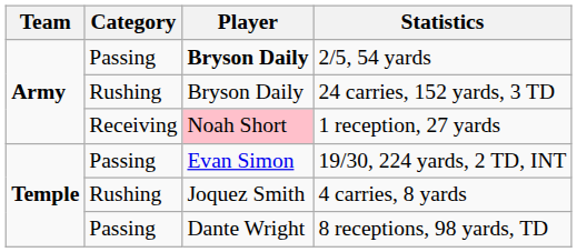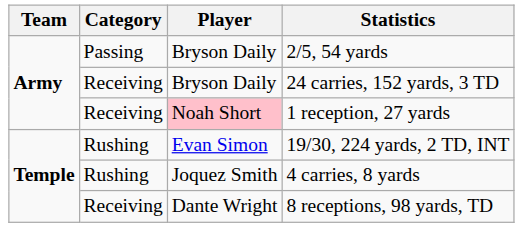2/5, 54 yards | Player: bold -> normal
24 carries, 152 yards, 3 TD | Category: Rushing -> Receiving
19/30, 224 yards, 2 TD, INT | Category: Passing -> Rushing
8 receptions, 98 yards, TD | Category: Passing -> Receiving
